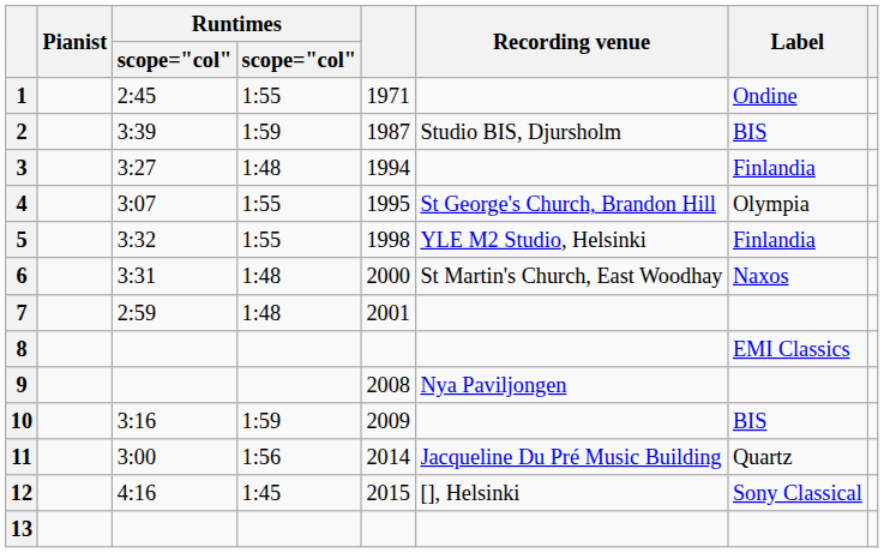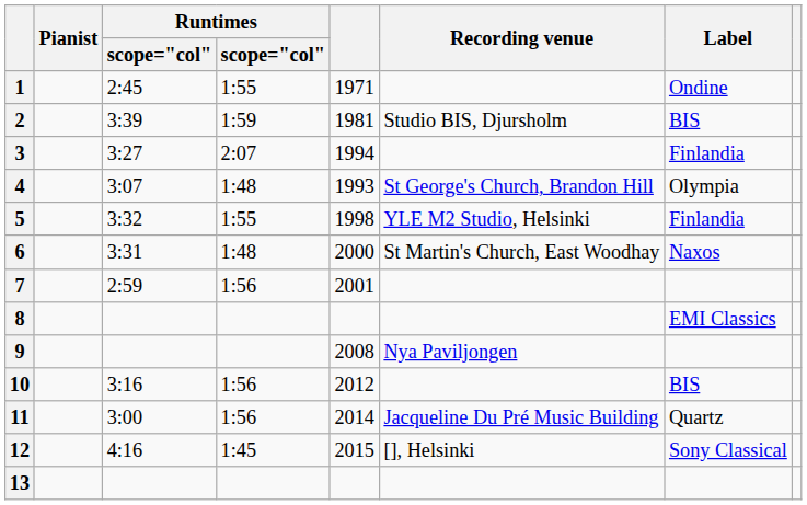2 | column 5: 1987 -> 1981
3 | column 4: 1:48 -> 2:07
4 | column 4: 1:55 -> 1:48
4 | column 5: 1995 -> 1993
7 | column 4: 1:48 -> 1:56
10 | column 4: 1:59 -> 1:56
10 | column 5: 2009 -> 2012
